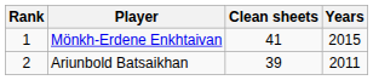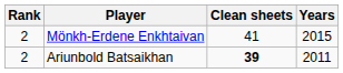Mönkh-Erdene Enkhtaivan | Rank: 1 -> 2
Ariunbold Batsaikhan | Clean sheets: normal -> bold
